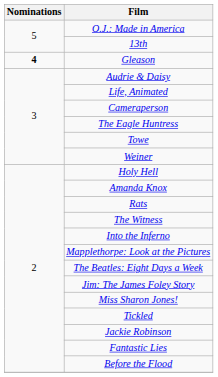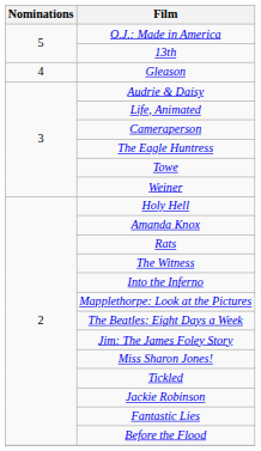Gleason | Nominations: bold -> normal
